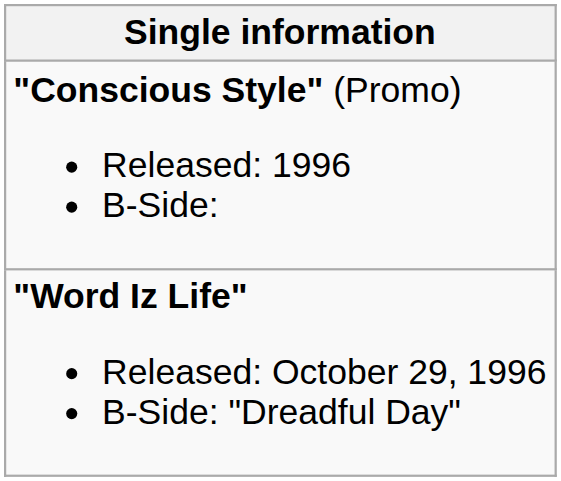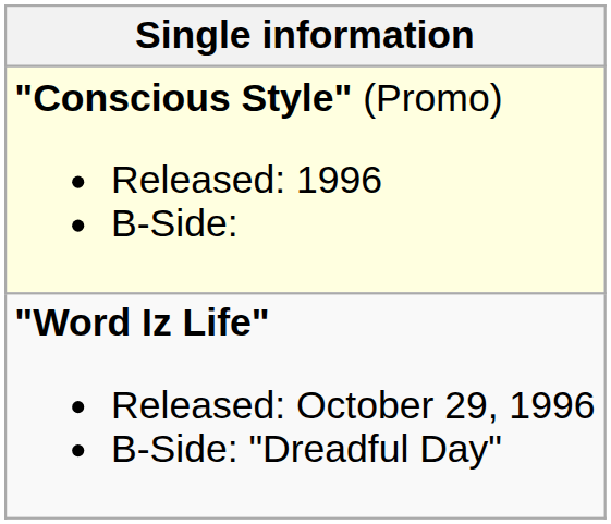row 2 | column 1: no background -> lightyellow background
